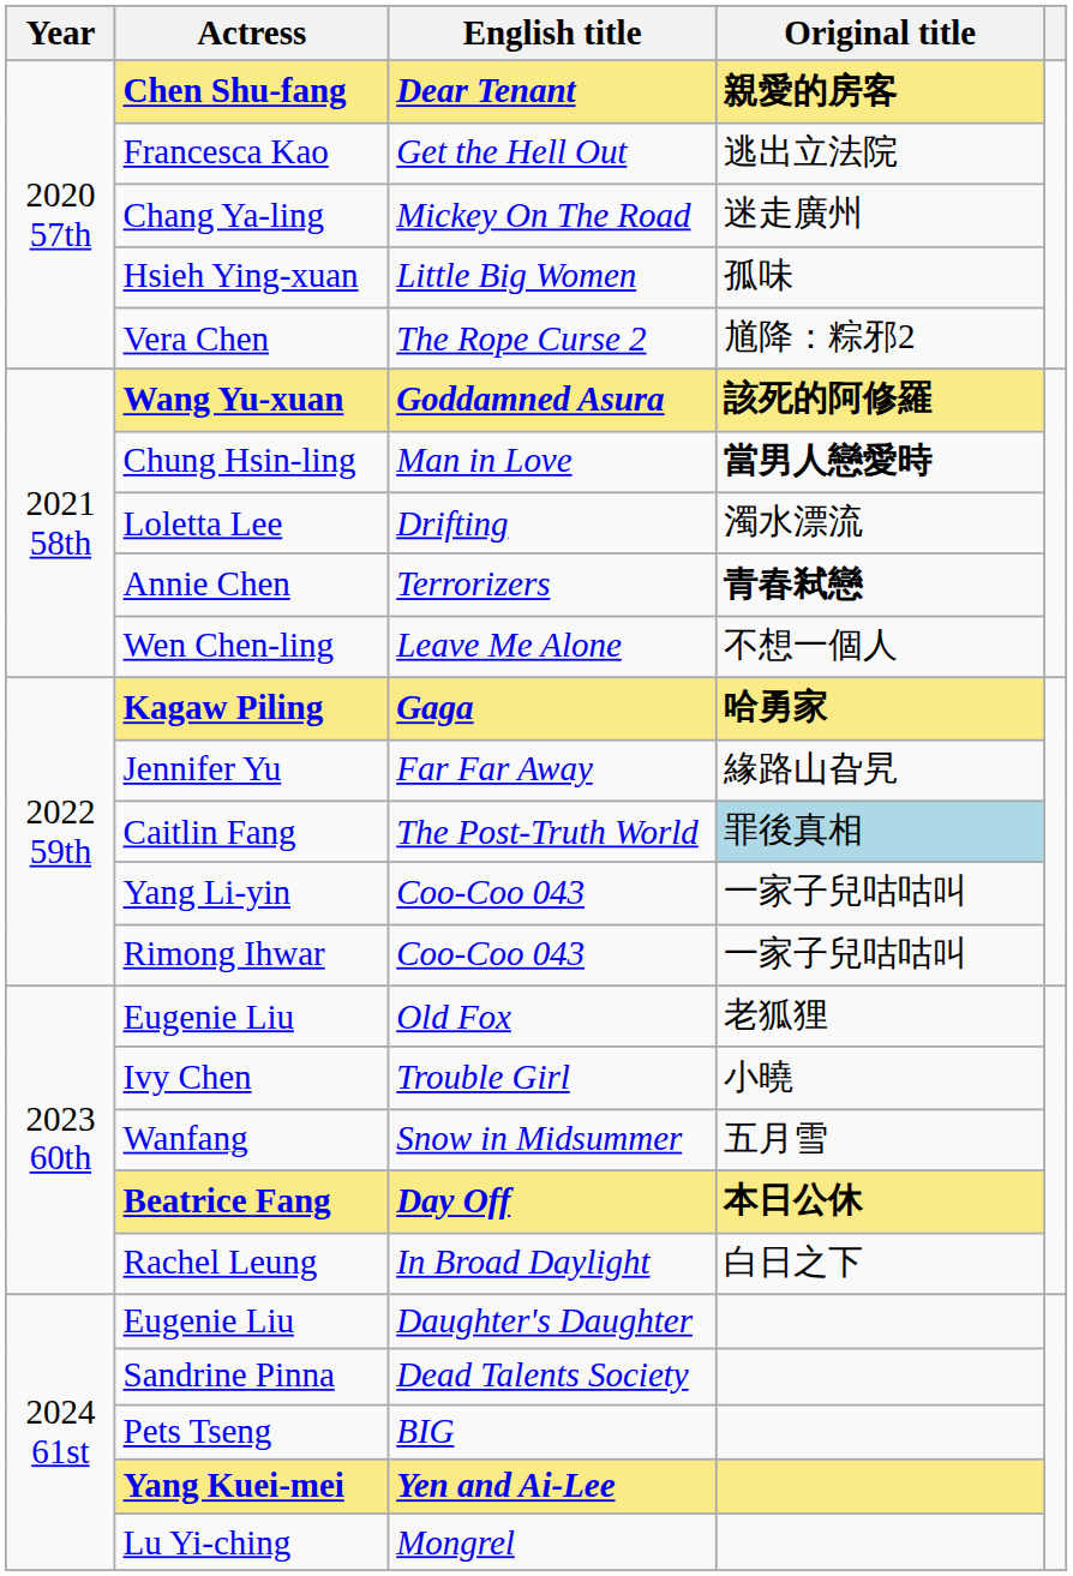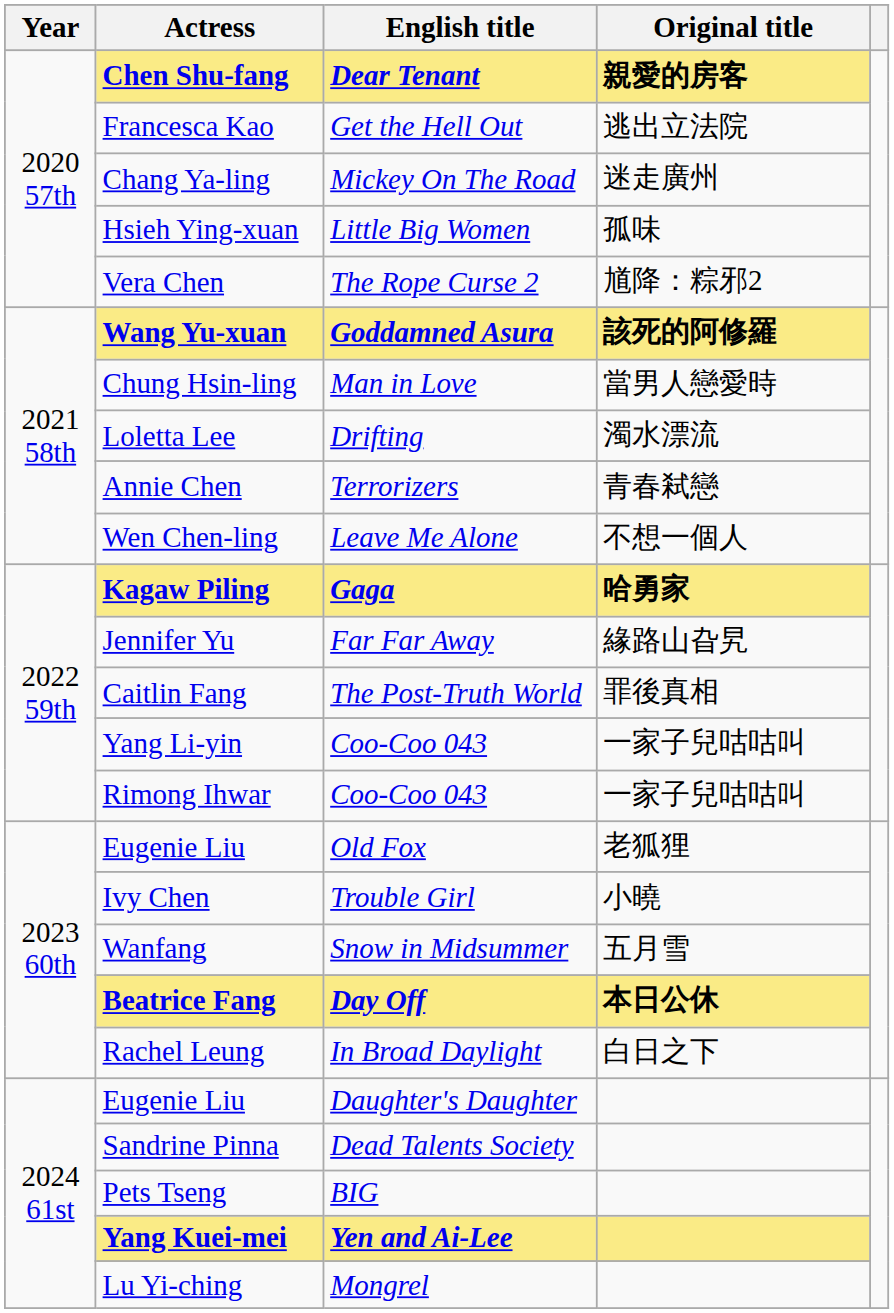Chung Hsin-ling | Original title: bold -> normal
Annie Chen | Original title: bold -> normal
Caitlin Fang | Original title: lightblue background -> no background
